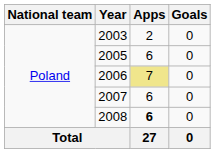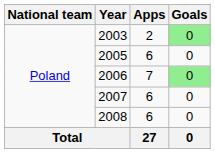2003 | Goals: no background -> lightgreen background
2006 | Apps: khaki background -> no background
2006 | Goals: no background -> lightgreen background
2008 | Apps: bold -> normal
